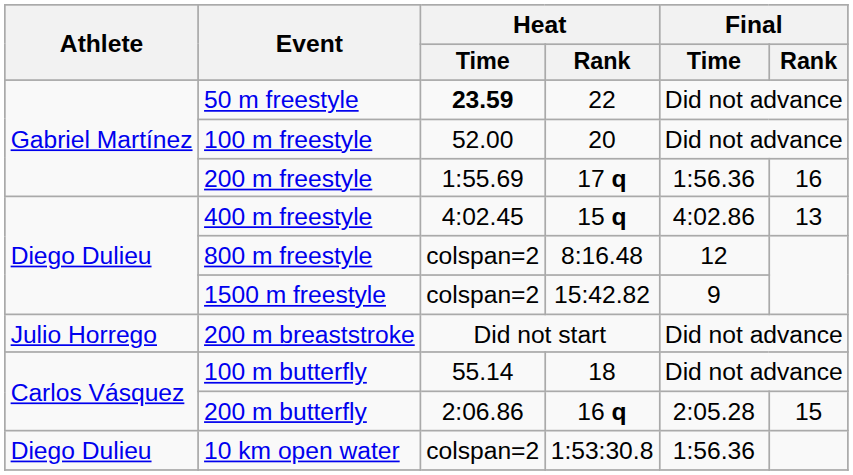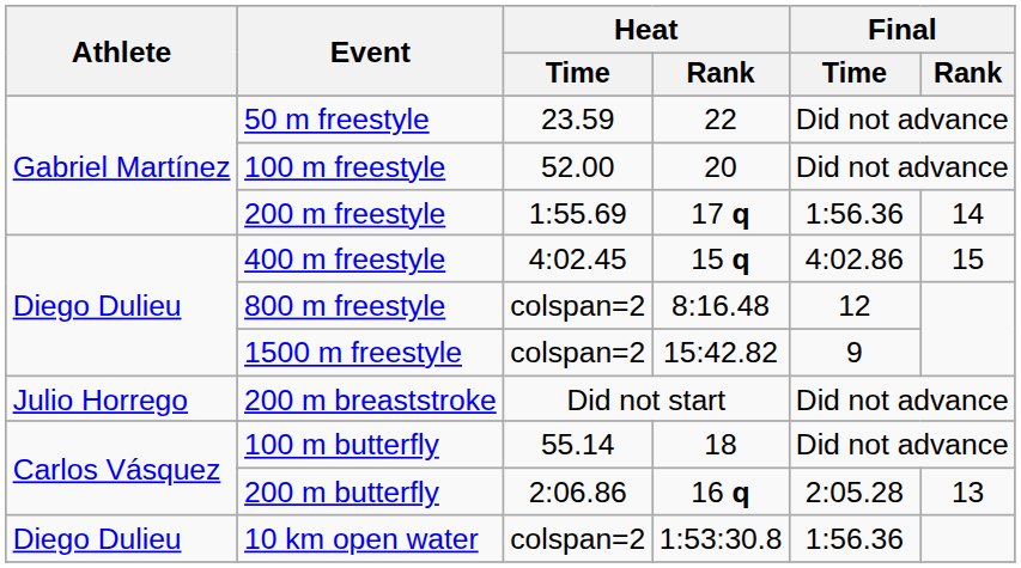50 m freestyle | Heat / Time: bold -> normal
200 m freestyle | Final / Rank: 16 -> 14
400 m freestyle | Final / Rank: 13 -> 15
200 m butterfly | Final / Rank: 15 -> 13
